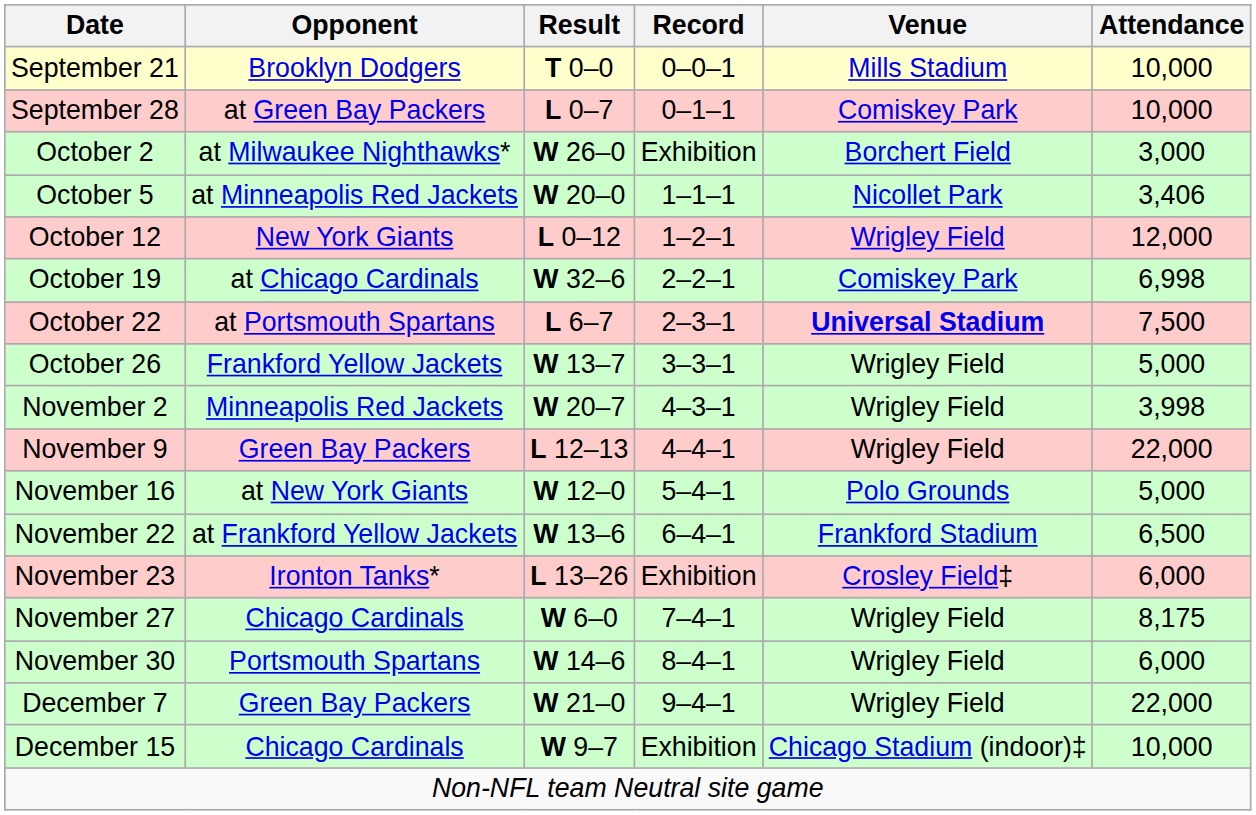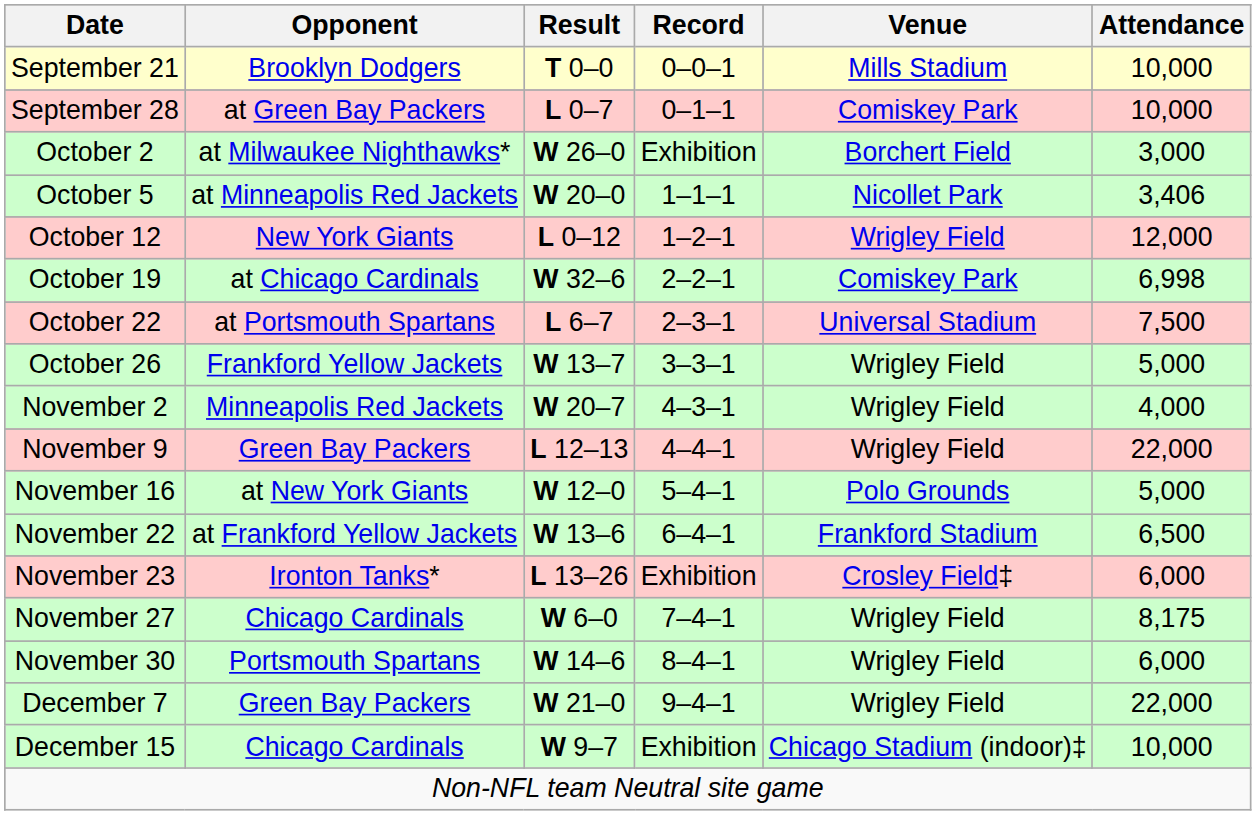October 22 | Venue: bold -> normal
November 2 | Attendance: 3,998 -> 4,000
